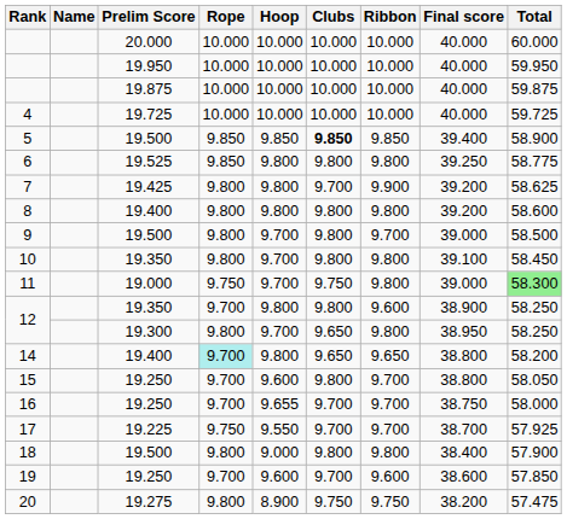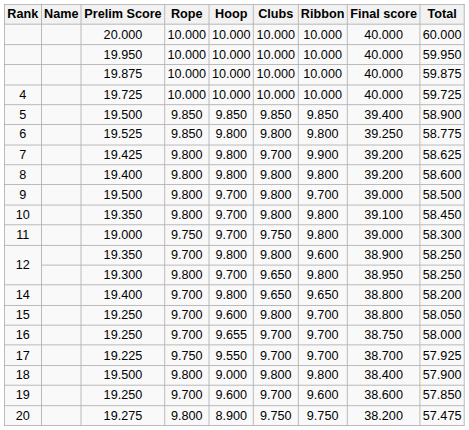5 | Clubs: bold -> normal
11 | Total: lightgreen background -> no background
14 | Rope: paleturquoise background -> no background
